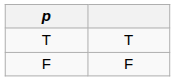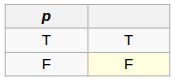row 3 | column 2: no background -> lightyellow background
